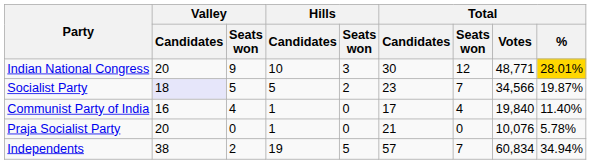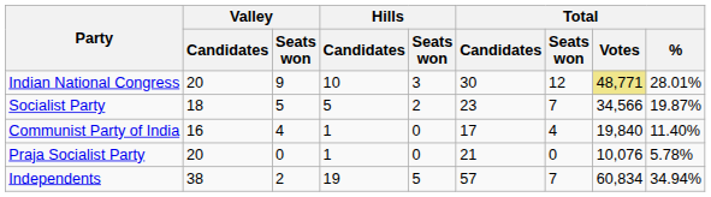Indian National Congress | Total / Votes: no background -> khaki background
Indian National Congress | Total / %: gold background -> no background
Socialist Party | Valley / Candidates: lavender background -> no background
